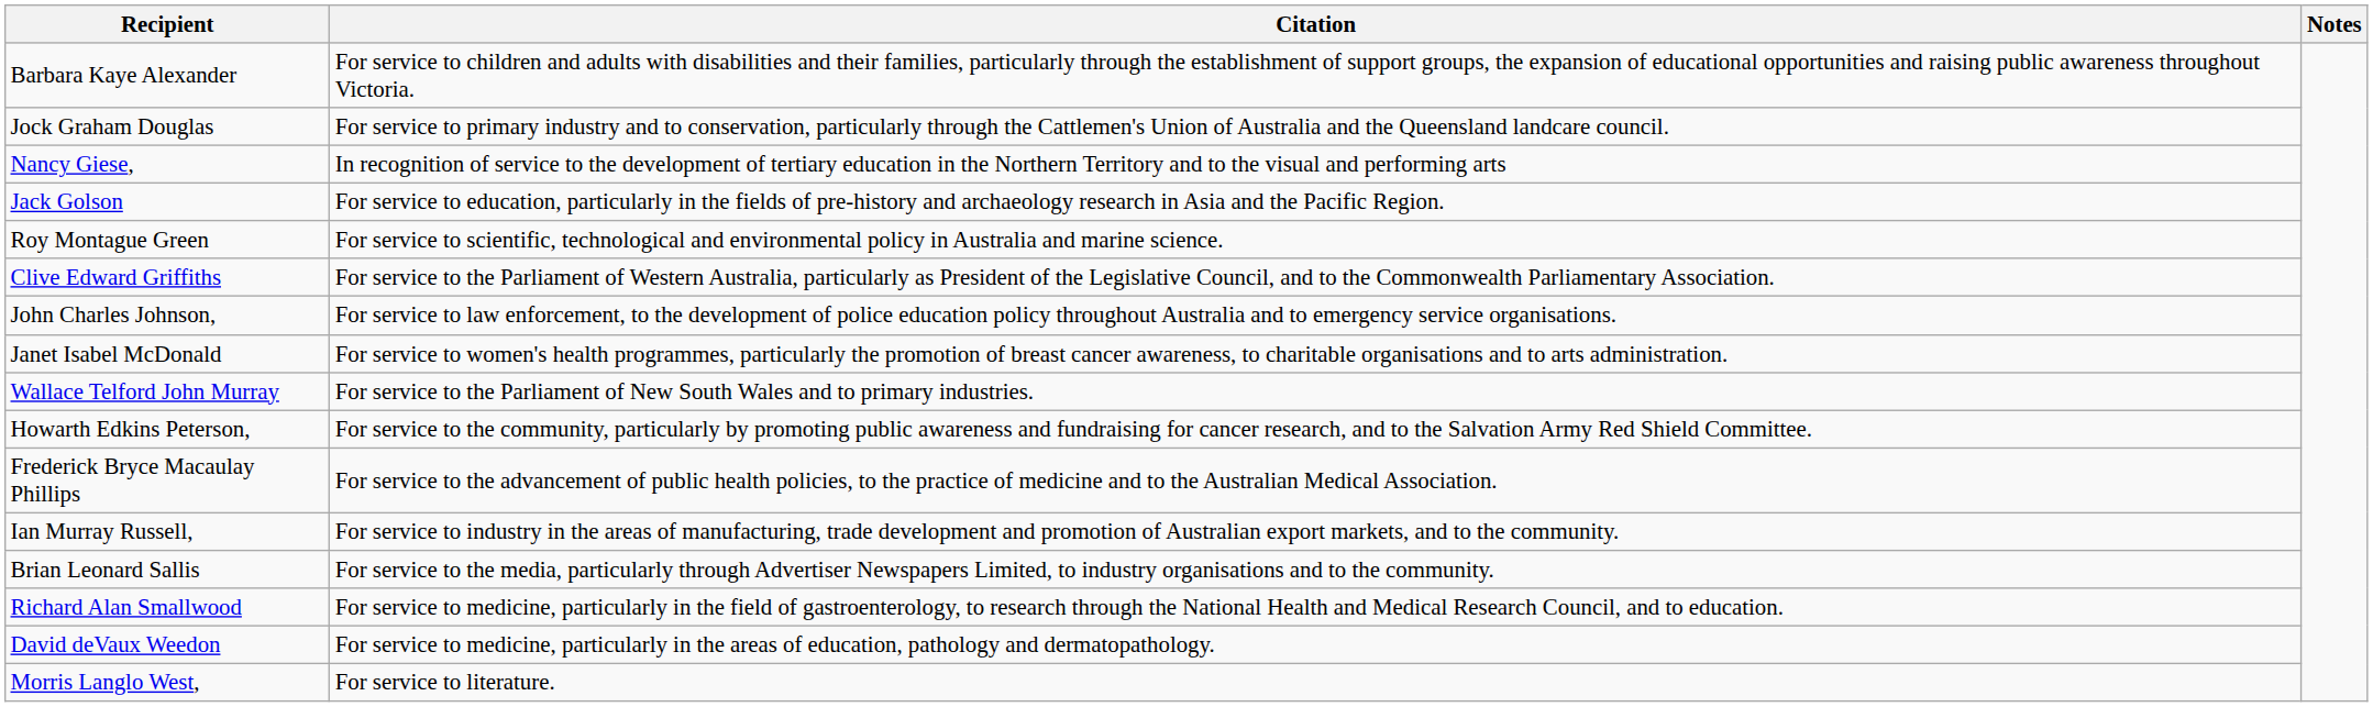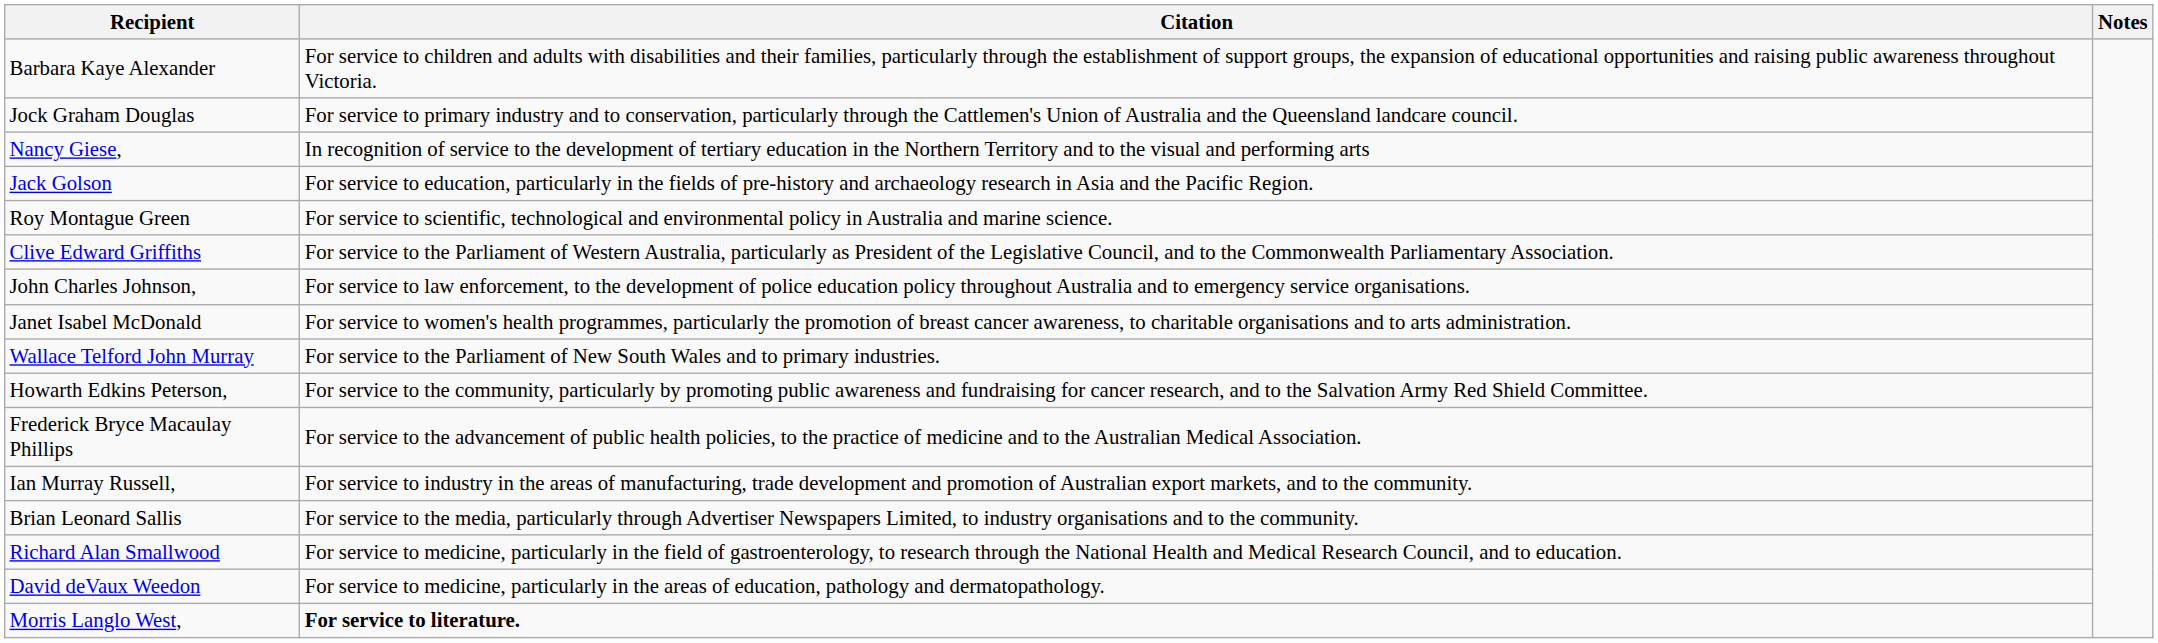Morris Langlo West, | Citation: normal -> bold
